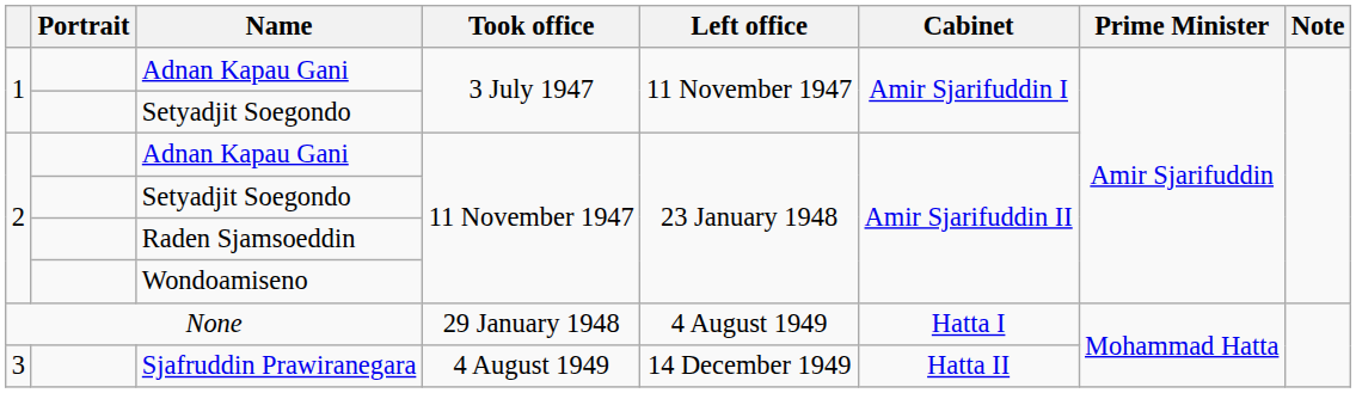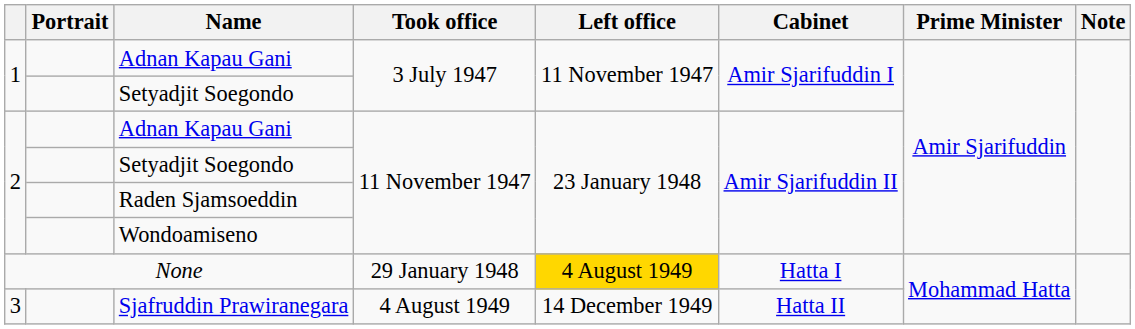None | Left office: no background -> gold background
